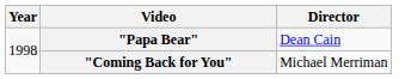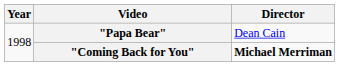"Coming Back for You" | Director: normal -> bold
